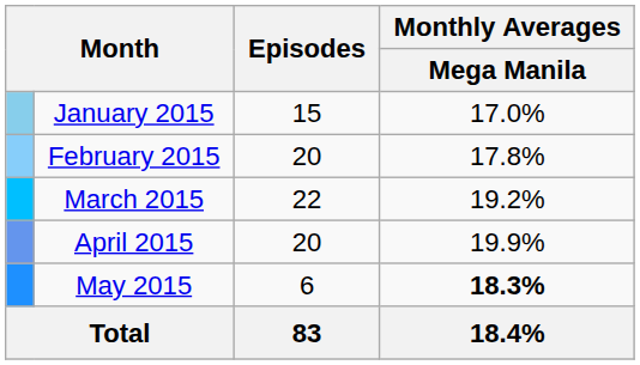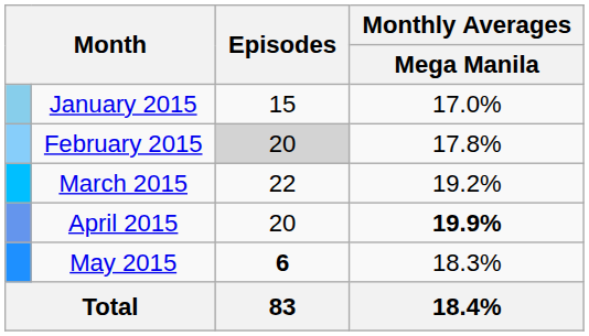February 2015 | Episodes: no background -> lightgrey background
April 2015 | Monthly Averages / Mega Manila: normal -> bold
May 2015 | Episodes: normal -> bold
May 2015 | Monthly Averages / Mega Manila: bold -> normal
